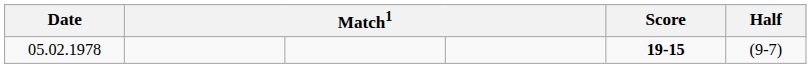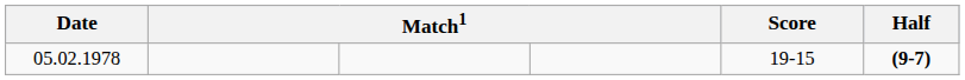05.02.1978 | Score: bold -> normal
05.02.1978 | Half: normal -> bold
